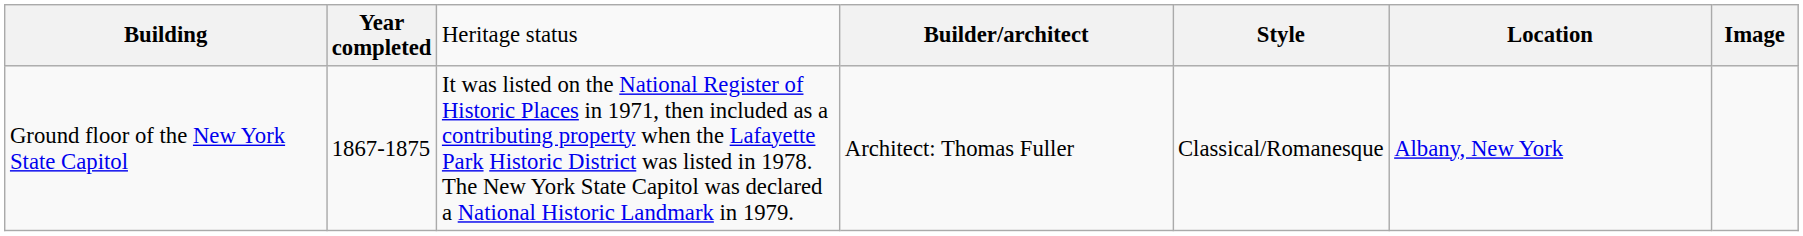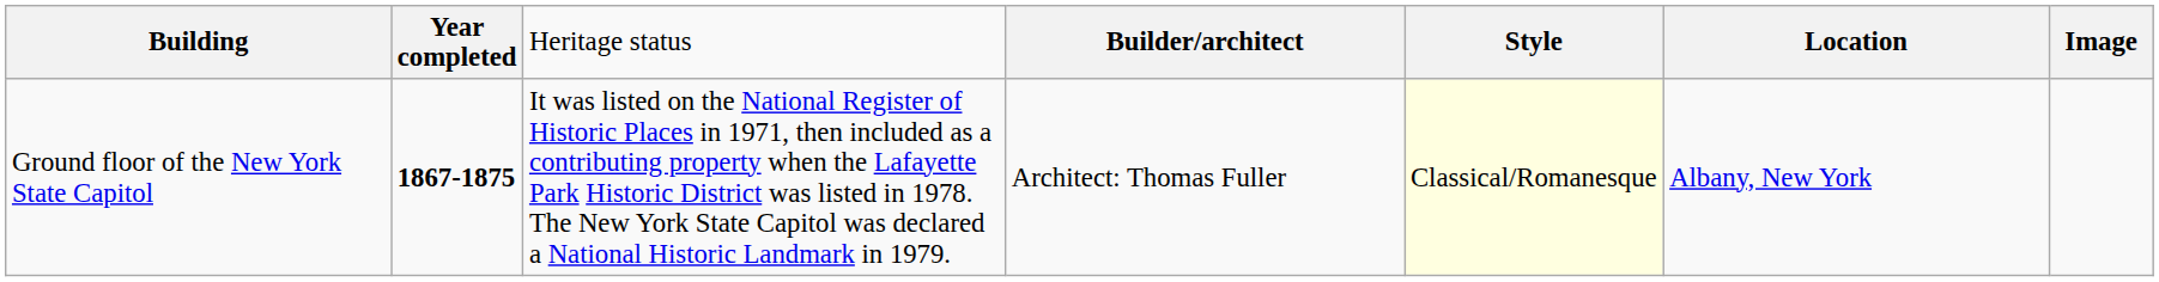Ground floor of the New York State Capitol | column 2: normal -> bold
Ground floor of the New York State Capitol | column 5: no background -> lightyellow background
